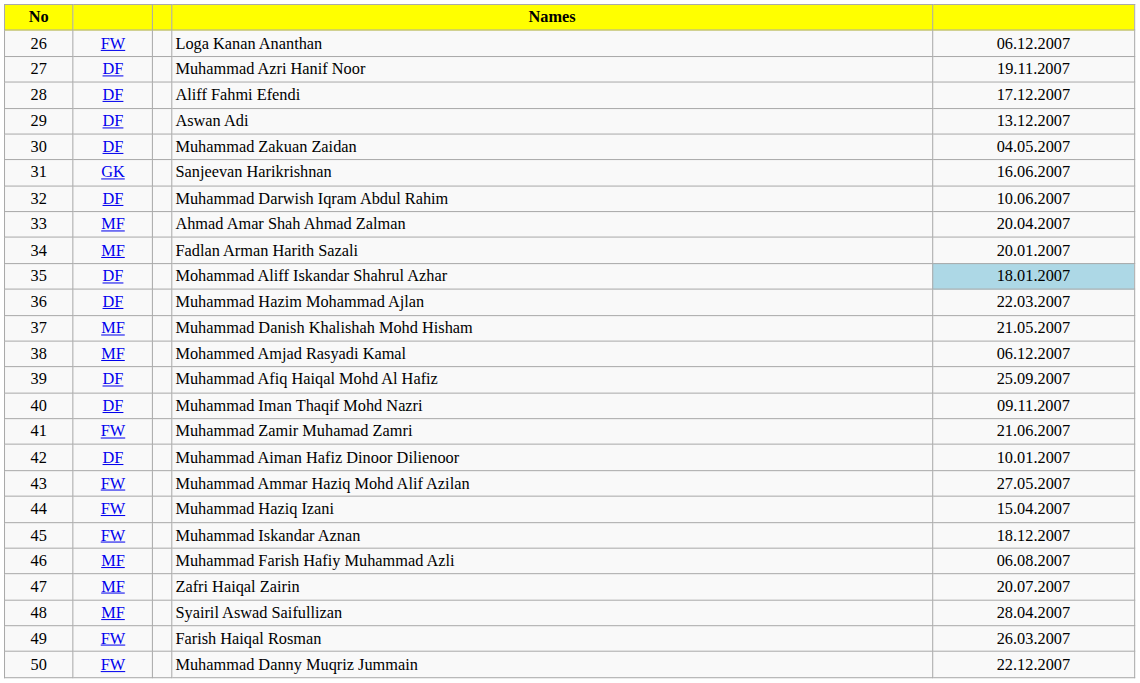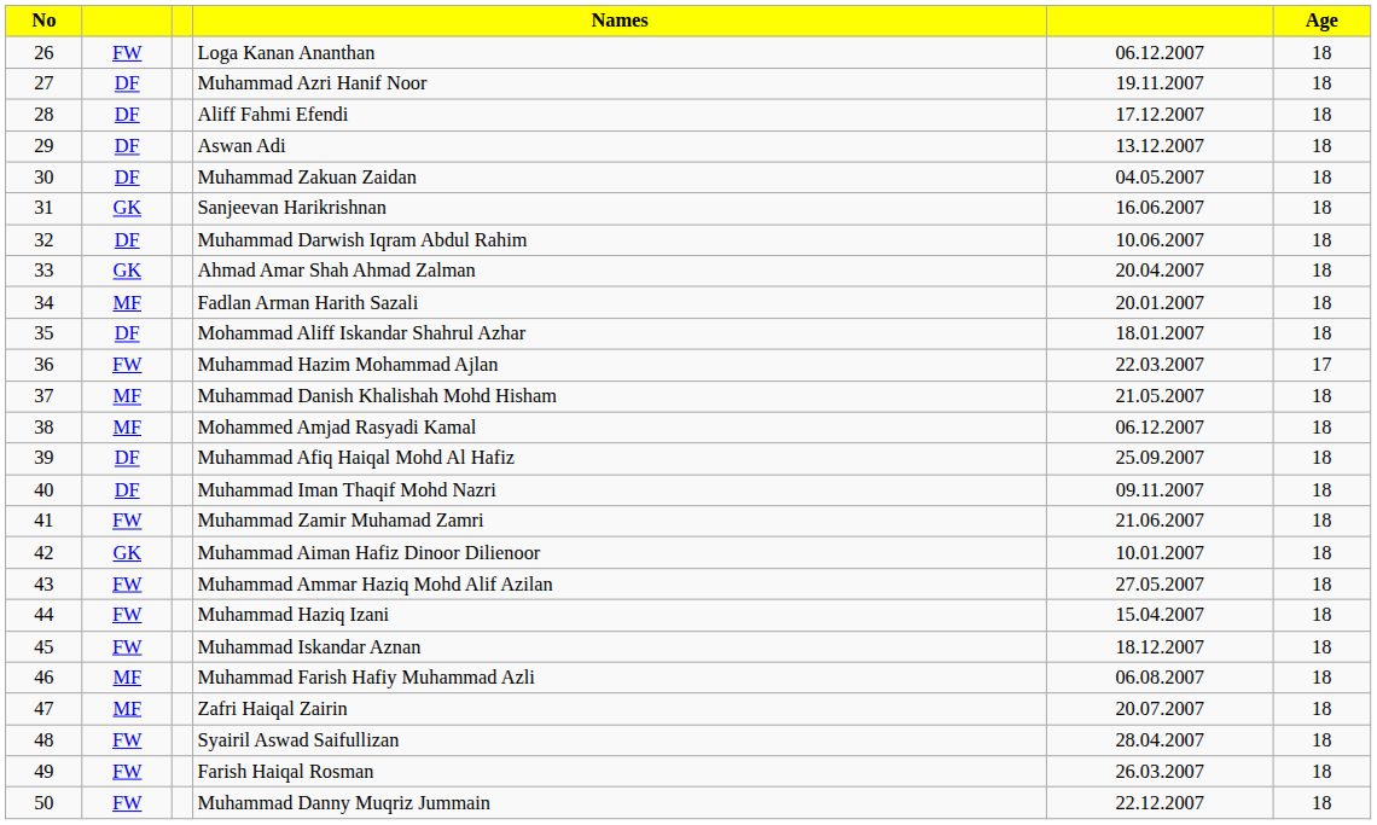+ column: Age | 18 | 18 | 18 | 18 | 18 | 18 | 18 | 18 | 18 | 18 | 17 | 18 | 18 | 18 | 18 | 18 | 18 | 18 | 18 | 18 | 18 | 18 | 18 | 18 | 18
Ahmad Amar Shah Ahmad Zalman | column 2: MF -> GK
Mohammad Aliff Iskandar Shahrul Azhar | column 5: lightblue background -> no background
Muhammad Hazim Mohammad Ajlan | column 2: DF -> FW
Muhammad Aiman Hafiz Dinoor Dilienoor | column 2: DF -> GK
Syairil Aswad Saifullizan | column 2: MF -> FW
